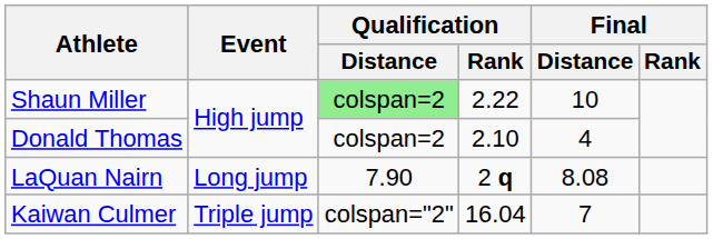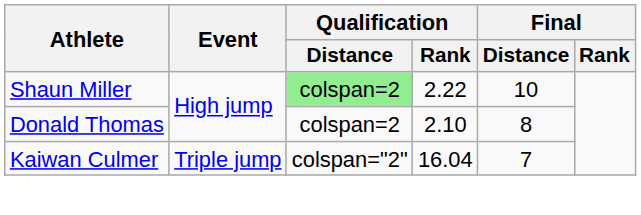Donald Thomas | Final / Distance: 4 -> 8
- row: LaQuan Nairn | Long jump | 7.90 | 2 q | 8.08
